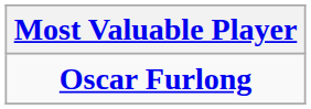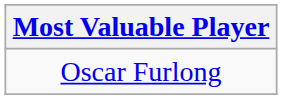row 2 | column 1: bold -> normal
